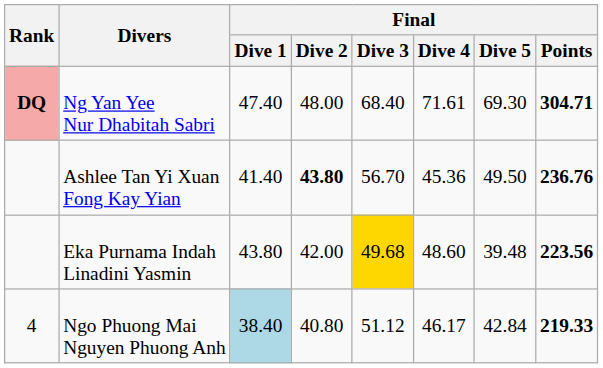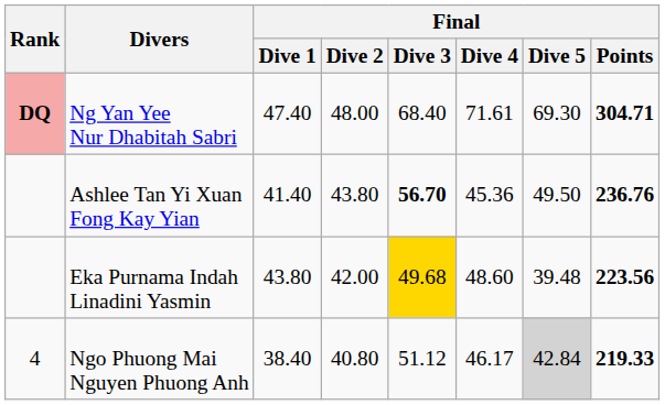Ashlee Tan Yi Xuan Fong Kay Yian | Final / Dive 2: bold -> normal
Ashlee Tan Yi Xuan Fong Kay Yian | Final / Dive 3: normal -> bold
Ngo Phuong Mai Nguyen Phuong Anh | Final / Dive 1: lightblue background -> no background
Ngo Phuong Mai Nguyen Phuong Anh | Final / Dive 5: no background -> lightgrey background
